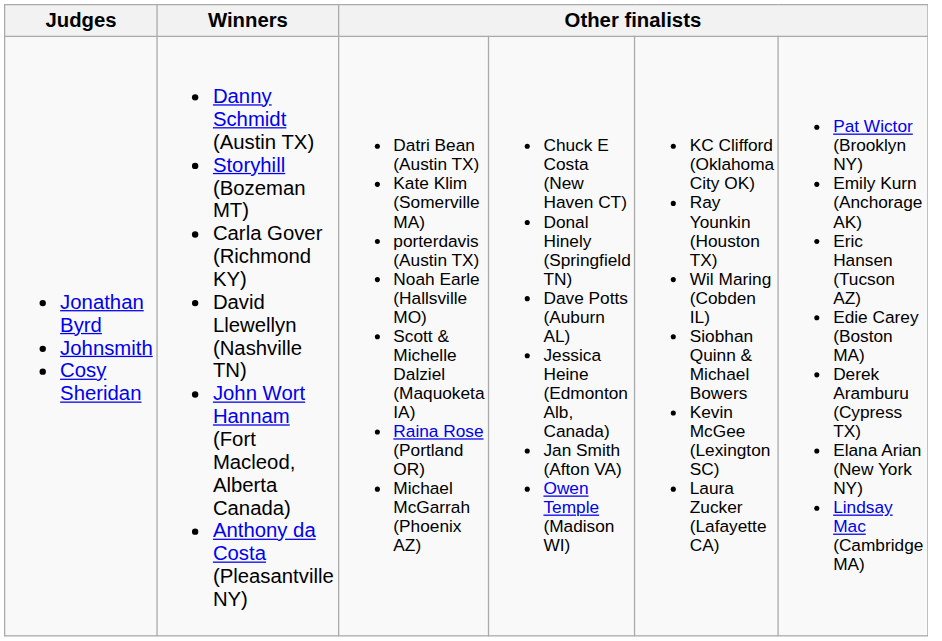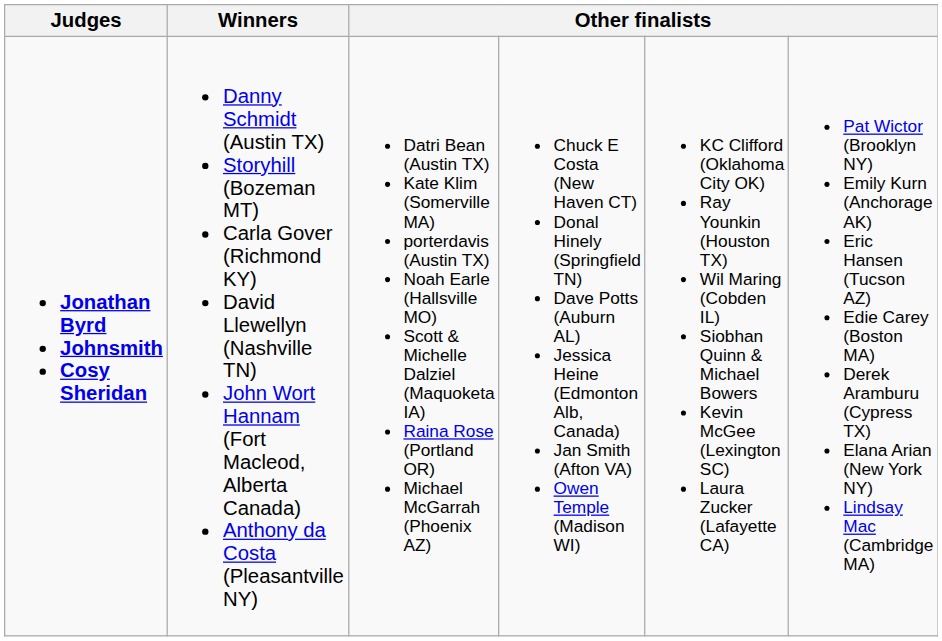Jonathan Byrd Johnsmith Cosy Sheridan | Judges: normal -> bold
